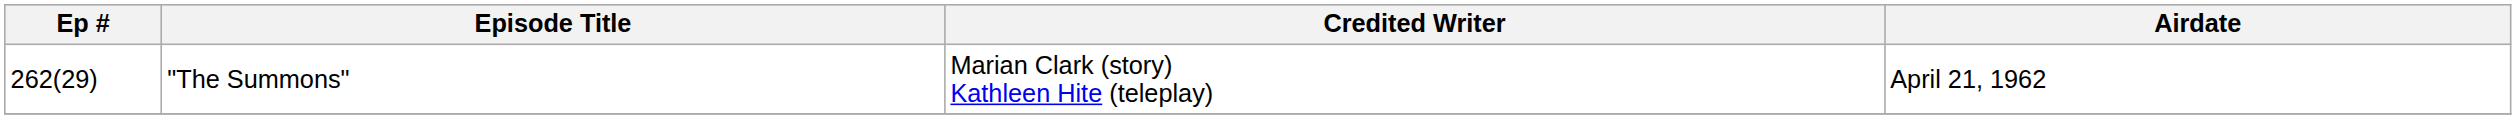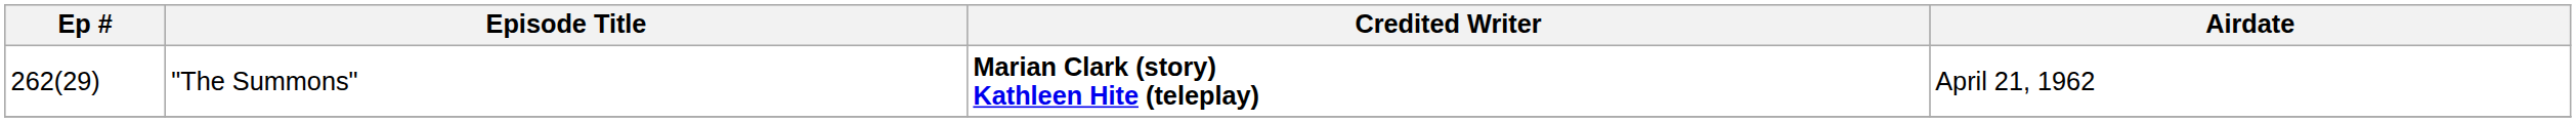"The Summons" | Credited Writer: normal -> bold
